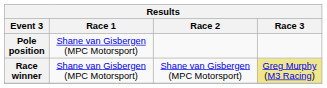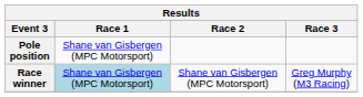Race winner | Race 1: no background -> lightblue background
Race winner | Race 3: khaki background -> no background
